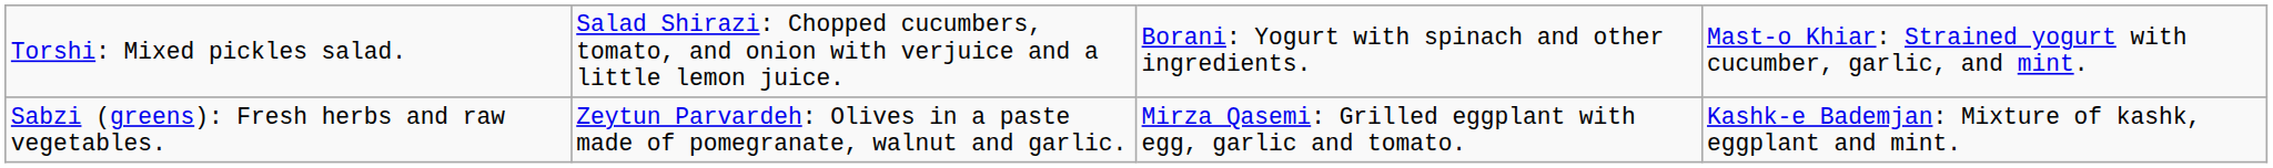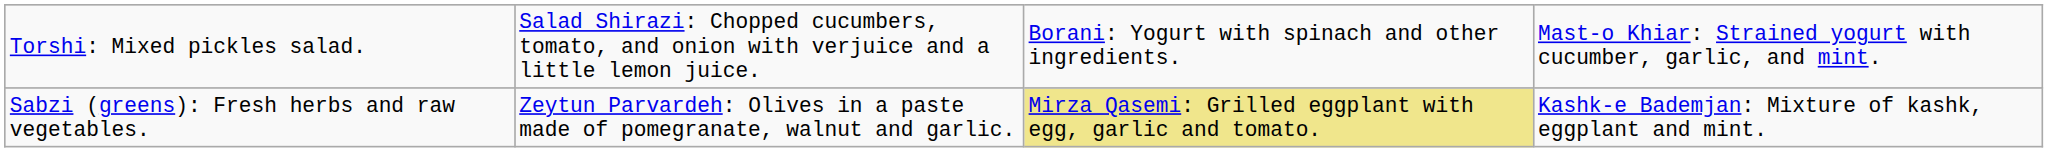Sabzi (greens): Fresh herbs and raw vegetables. | column 3: no background -> khaki background
